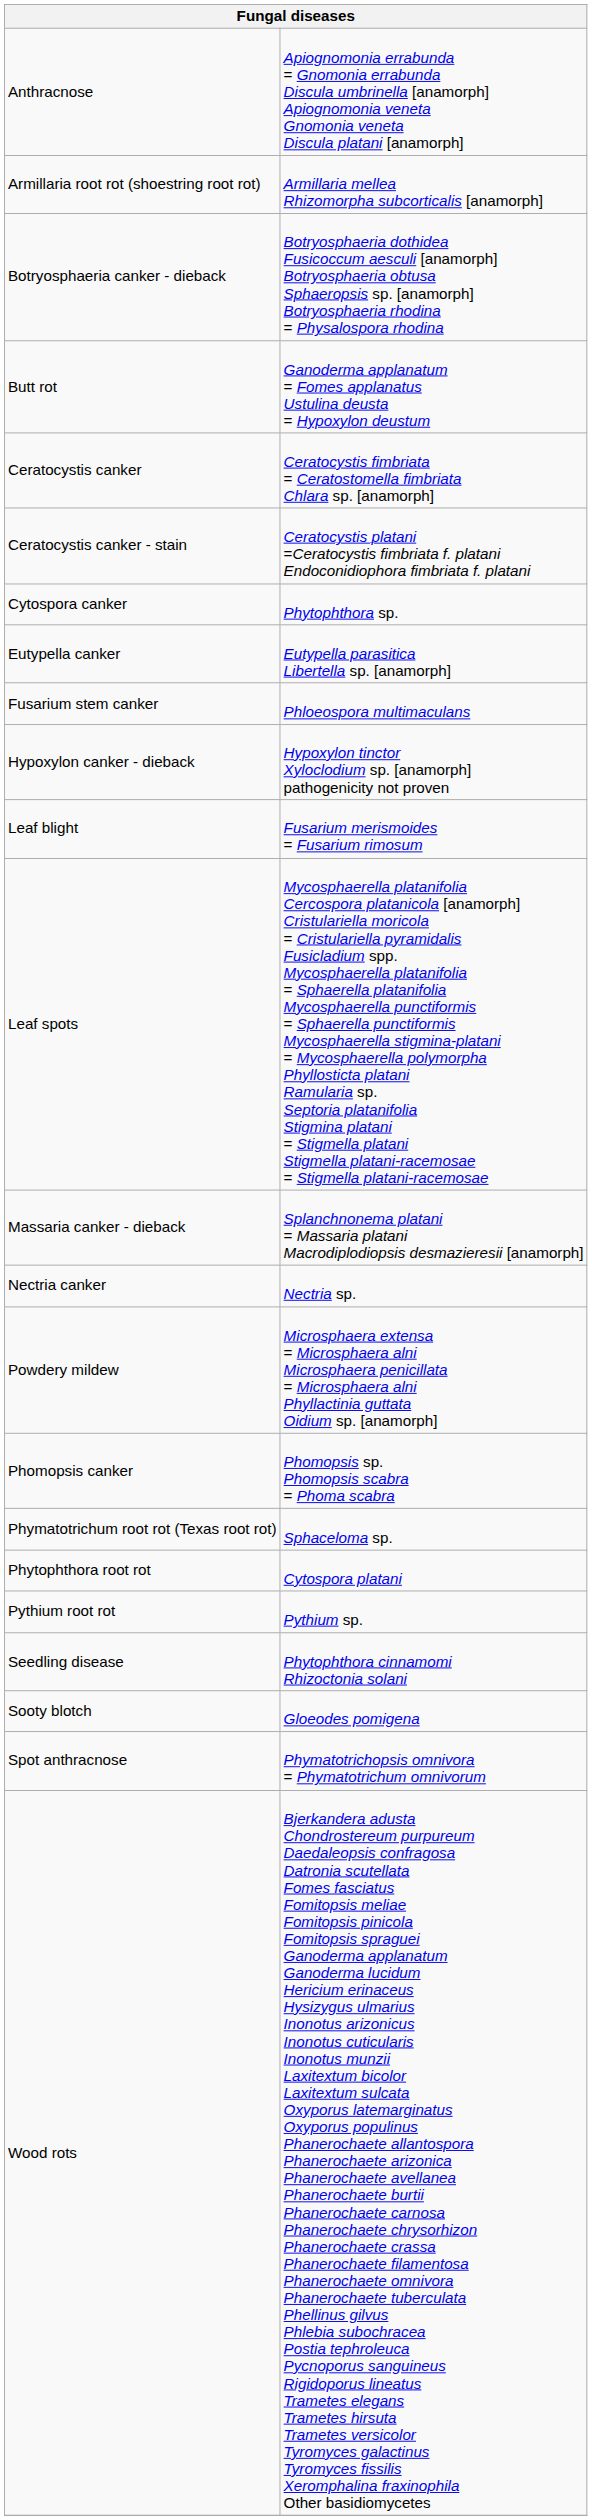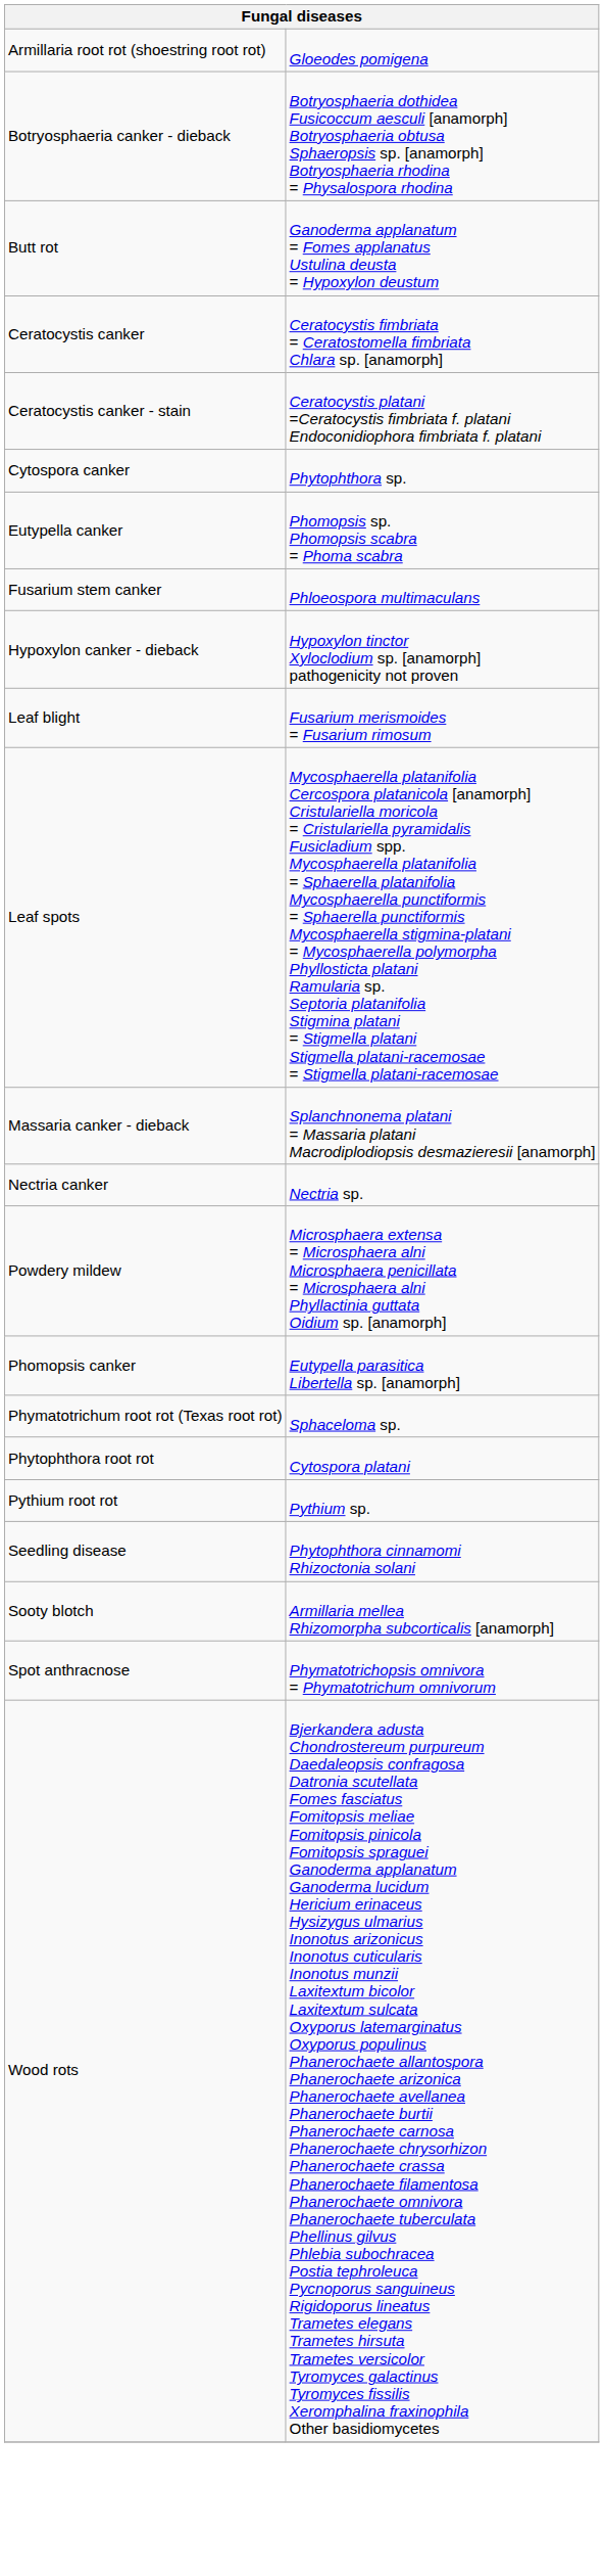- row: Anthracnose | Apiognomonia errabunda = Gnomonia errabunda Discula umbrinella [anamorph] Apiognomonia veneta Gnomonia veneta Discula platani [anamorph]
Armillaria root rot (shoestring root rot) | column 2: Armillaria mellea Rhizomorpha subcorticalis [anamorph] -> Gloeodes pomigena
Eutypella canker | column 2: Eutypella parasitica Libertella sp. [anamorph] -> Phomopsis sp. Phomopsis scabra = Phoma scabra
Phomopsis canker | column 2: Phomopsis sp. Phomopsis scabra = Phoma scabra -> Eutypella parasitica Libertella sp. [anamorph]
Sooty blotch | column 2: Gloeodes pomigena -> Armillaria mellea Rhizomorpha subcorticalis [anamorph]
